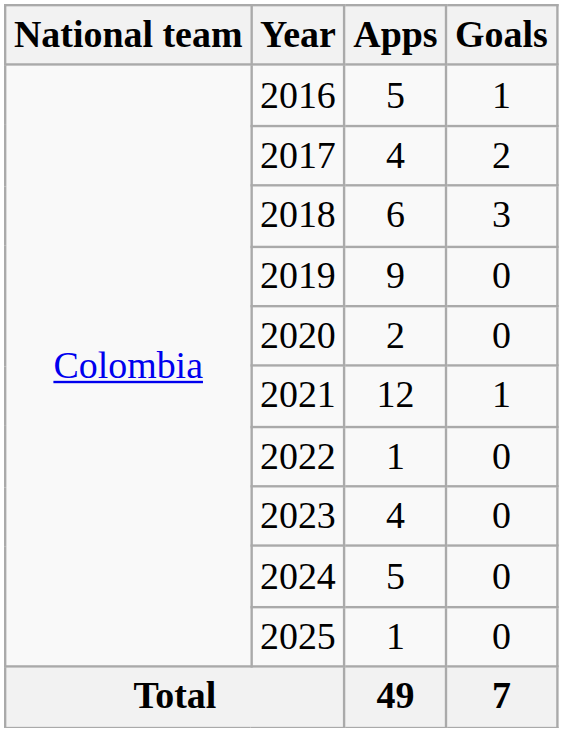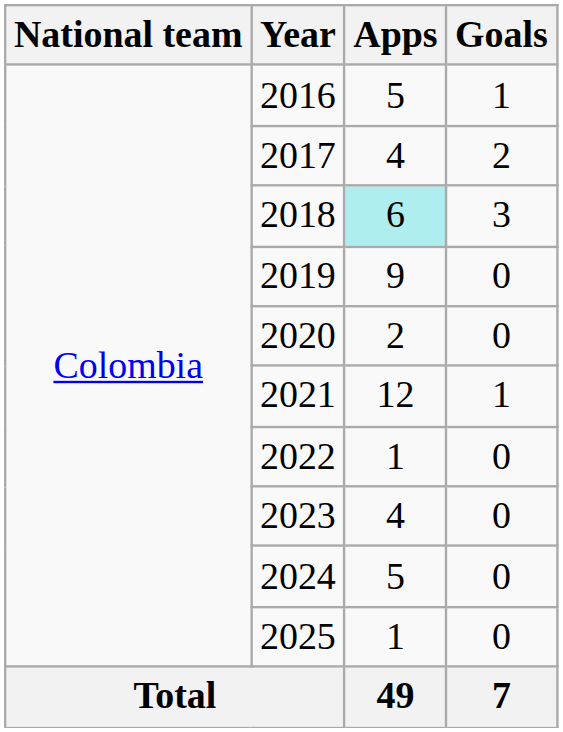2018 | Apps: no background -> paleturquoise background
